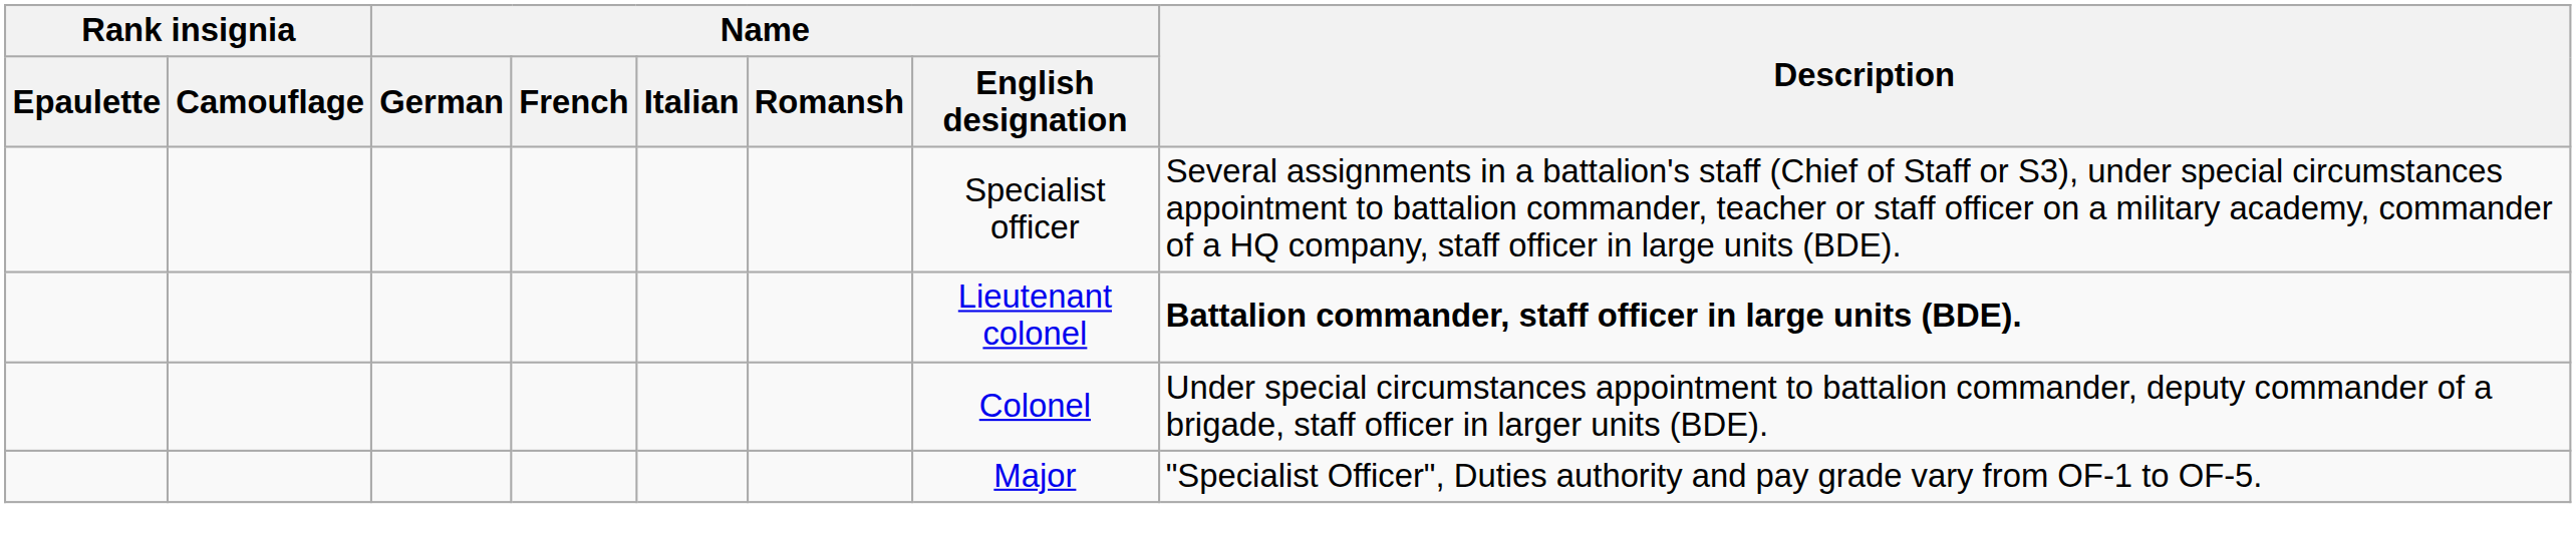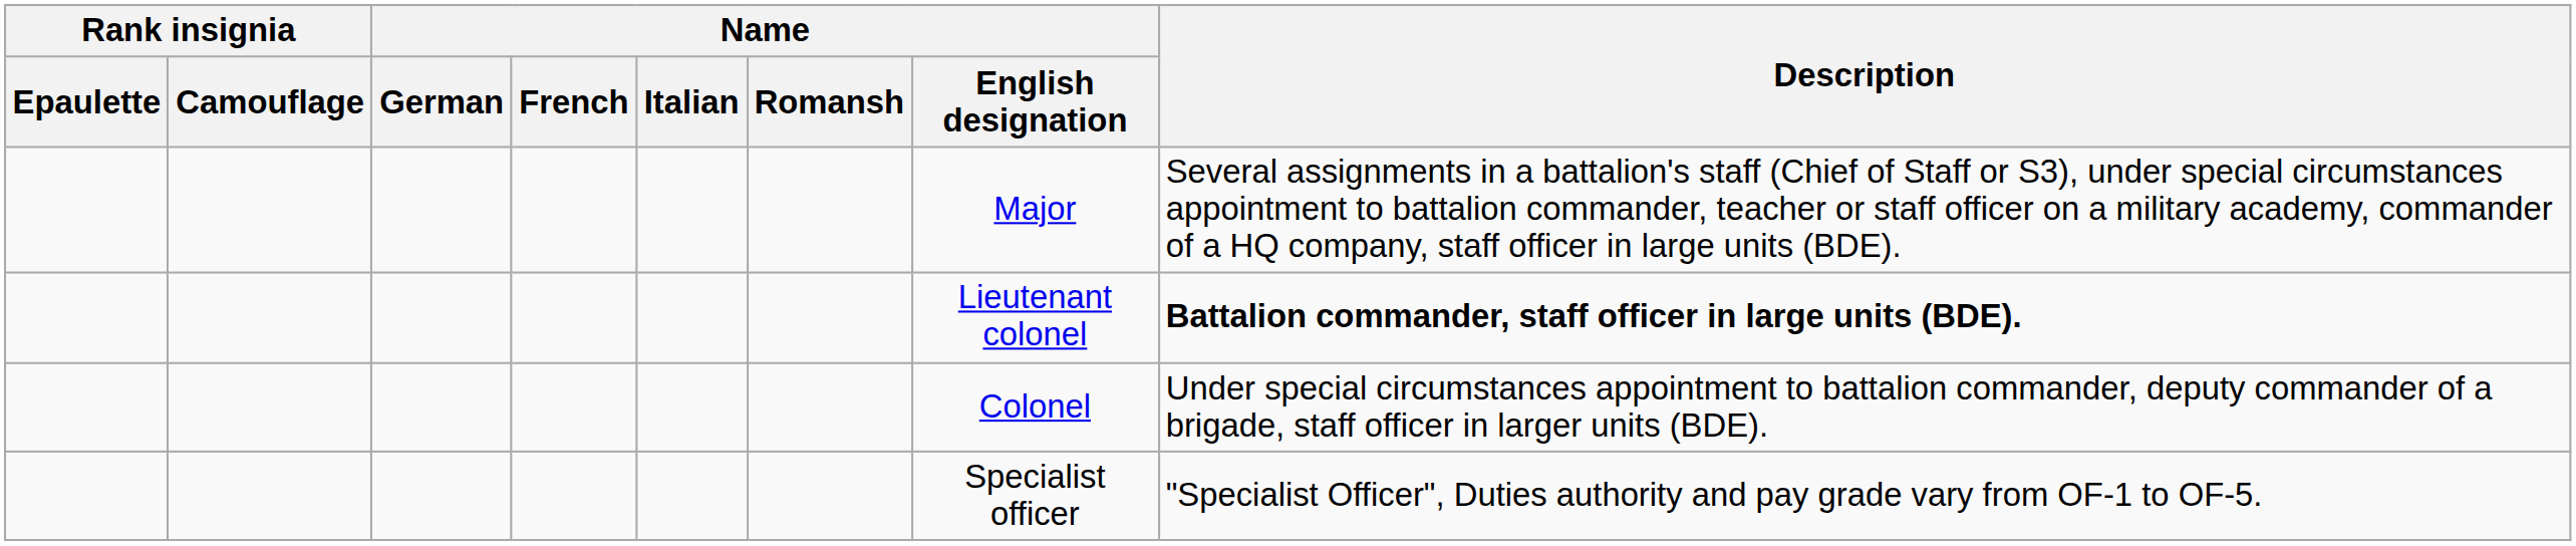row 3 | Name / English designation: Specialist officer -> Major
row 6 | Name / English designation: Major -> Specialist officer
